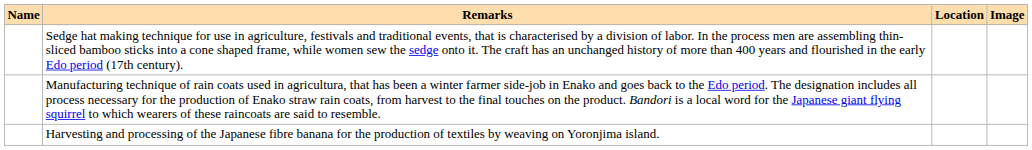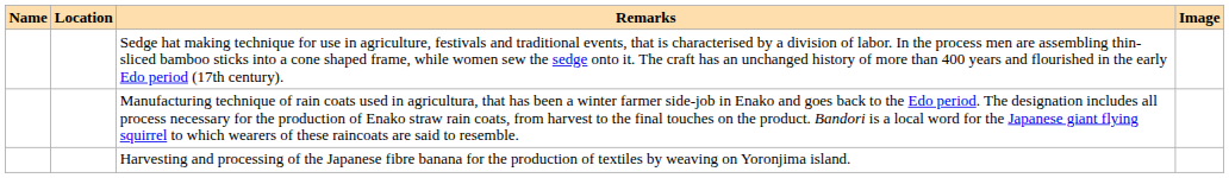columns swapped: Remarks <-> Location
